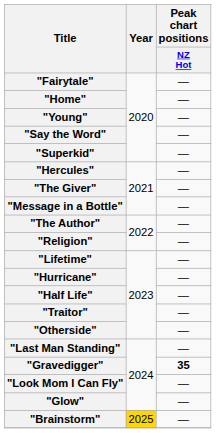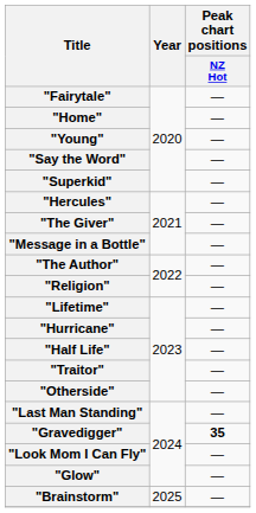"Brainstorm" | Year: gold background -> no background
